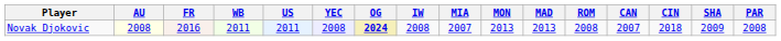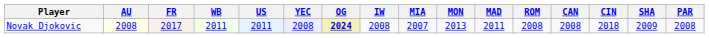Novak Djokovic | FR: 2016 -> 2017
Novak Djokovic | MAD: 2013 -> 2011
Novak Djokovic | CAN: 2007 -> 2008
